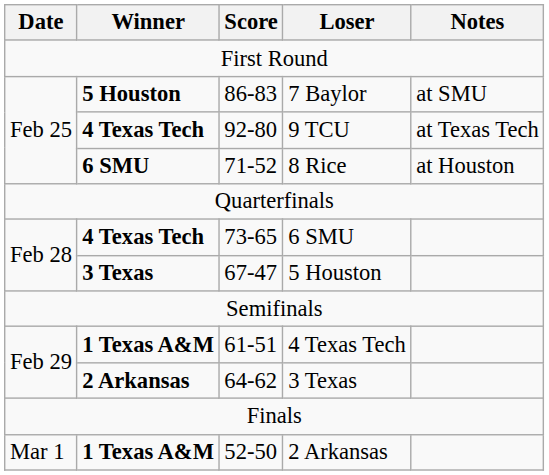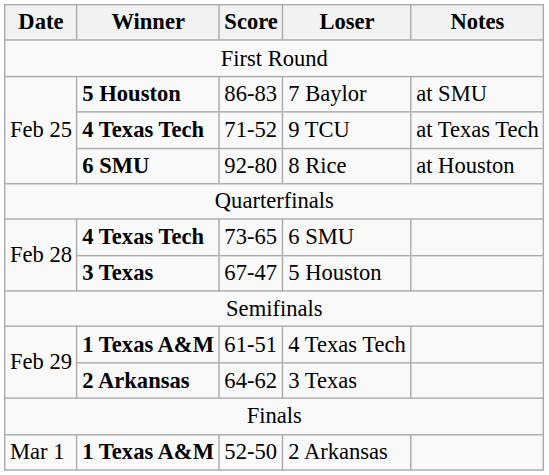9 TCU | Score: 92-80 -> 71-52
8 Rice | Score: 71-52 -> 92-80
